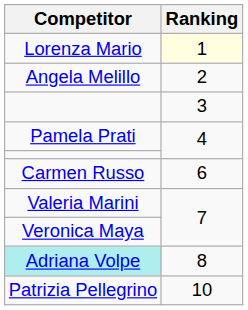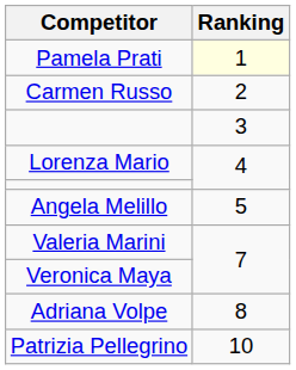row 2 | Competitor: Lorenza Mario -> Pamela Prati
row 3 | Competitor: Angela Melillo -> Carmen Russo
row 5 | Competitor: Pamela Prati -> Lorenza Mario
row 7 | Competitor: Carmen Russo -> Angela Melillo
row 7 | Ranking: 6 -> 5
row 10 | Competitor: paleturquoise background -> no background
